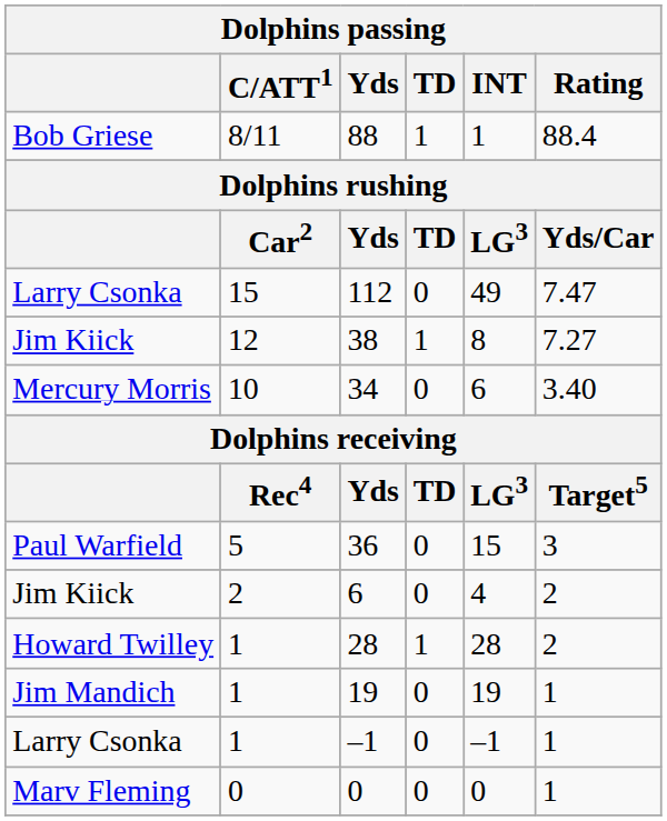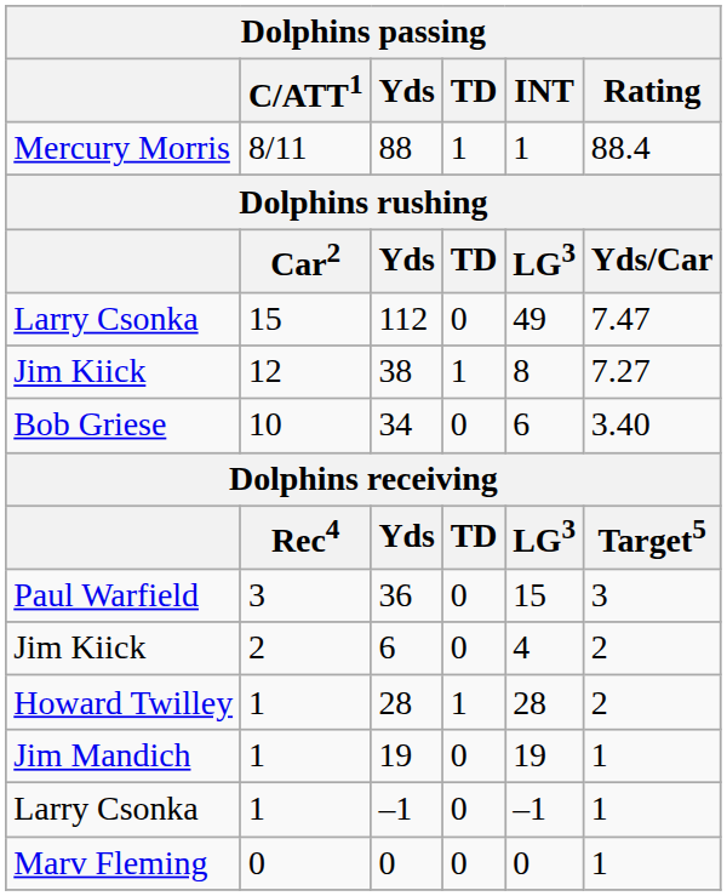88 | column 1: Bob Griese -> Mercury Morris
34 | column 1: Mercury Morris -> Bob Griese
36 | C/ATT1: 5 -> 3
